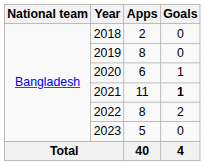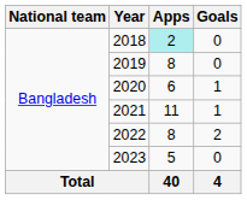2018 | Apps: no background -> paleturquoise background
2021 | Goals: bold -> normal
